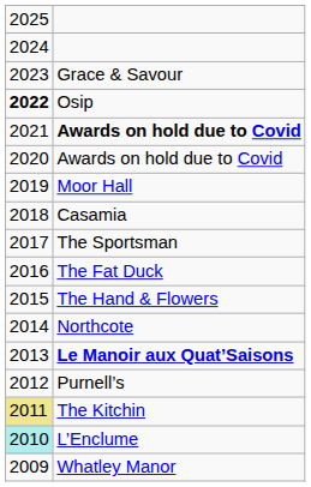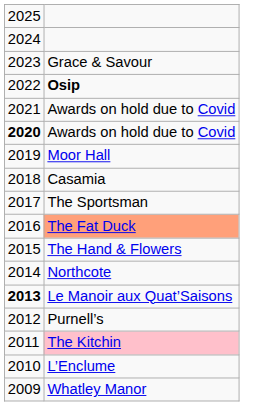row 4 | column 1: bold -> normal
row 4 | column 2: normal -> bold
row 5 | column 2: bold -> normal
row 6 | column 1: normal -> bold
row 10 | column 2: no background -> lightsalmon background
row 13 | column 1: normal -> bold
row 13 | column 2: bold -> normal
row 15 | column 1: khaki background -> no background
row 15 | column 2: no background -> pink background
row 16 | column 1: paleturquoise background -> no background
